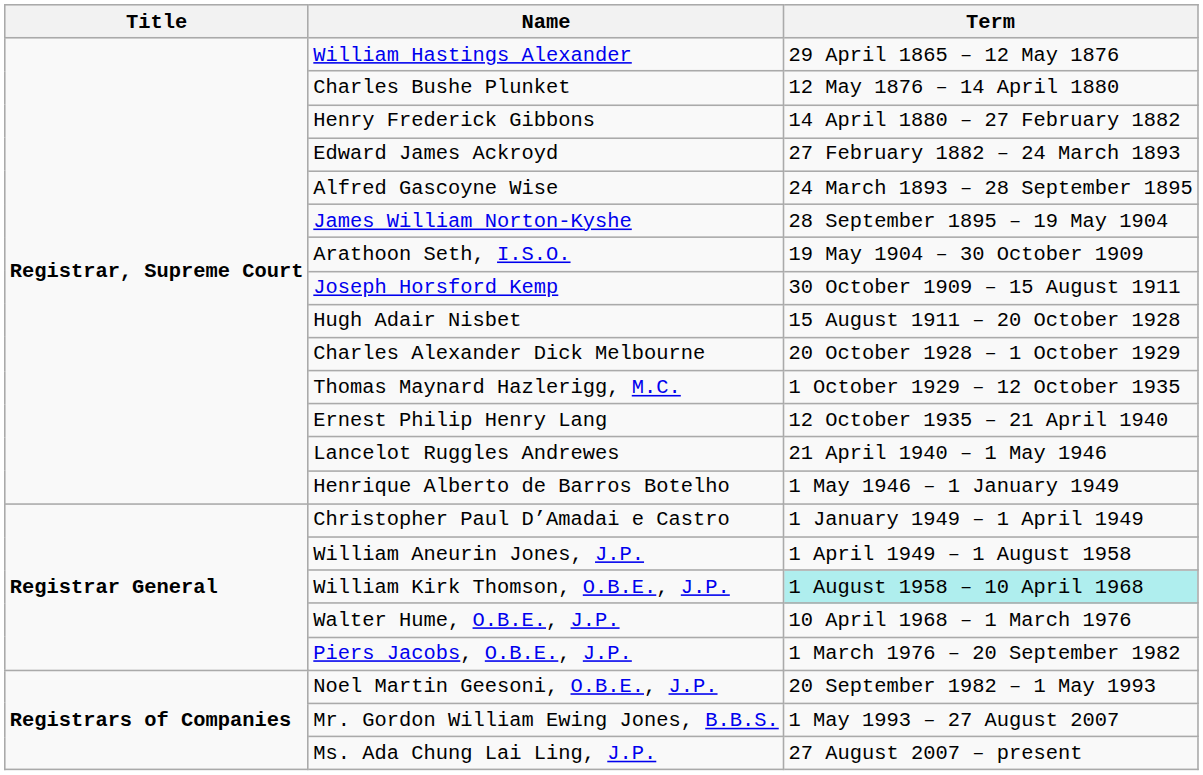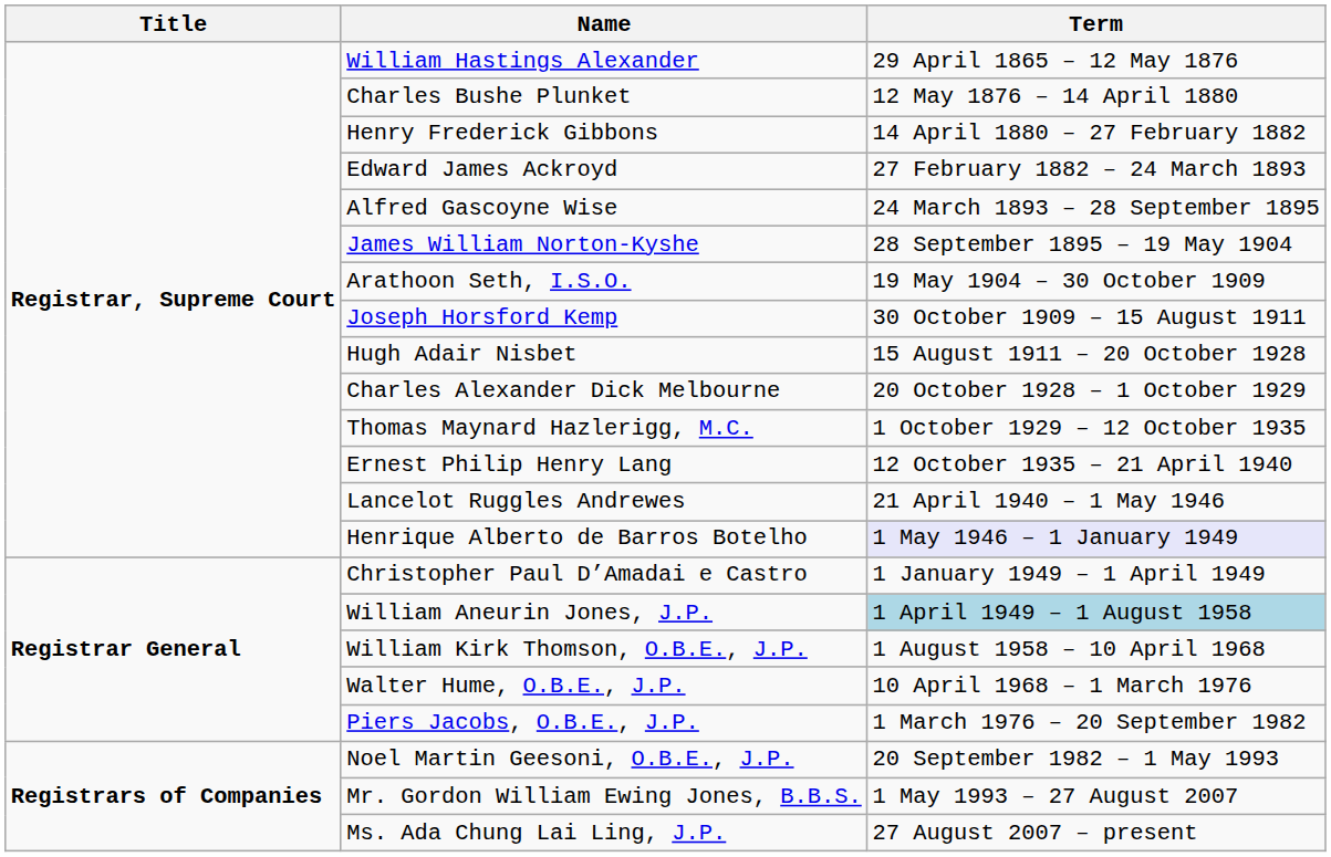Henrique Alberto de Barros Botelho | Term: no background -> lavender background
William Aneurin Jones, J.P. | Term: no background -> lightblue background
William Kirk Thomson, O.B.E., J.P. | Term: paleturquoise background -> no background
